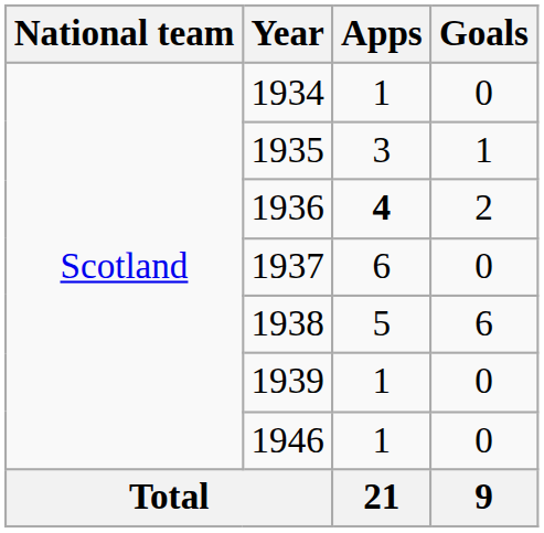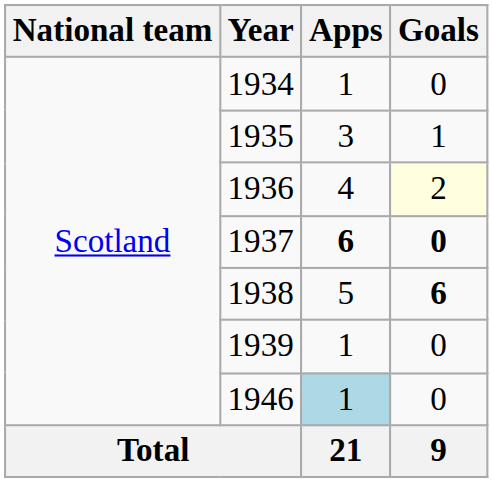1936 | Apps: bold -> normal
1936 | Goals: no background -> lightyellow background
1937 | Apps: normal -> bold
1937 | Goals: normal -> bold
1938 | Goals: normal -> bold
1946 | Apps: no background -> lightblue background
